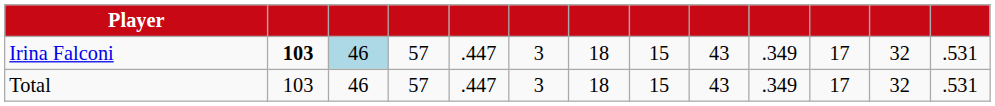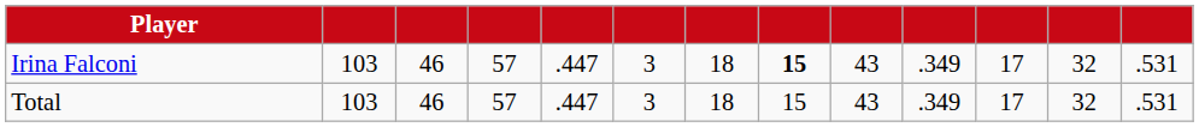Irina Falconi | column 2: bold -> normal
Irina Falconi | column 3: lightblue background -> no background
Irina Falconi | column 8: normal -> bold
